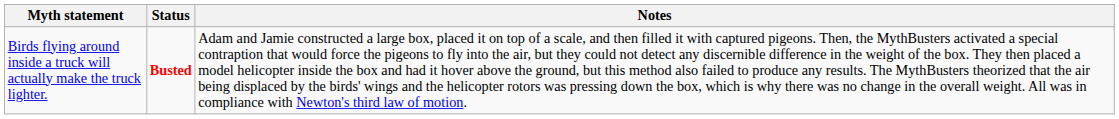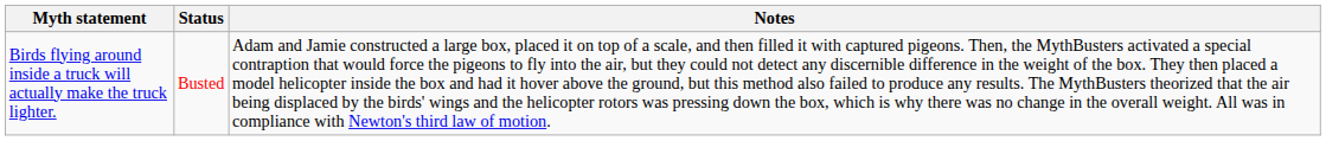row 2 | Status: bold -> normal
